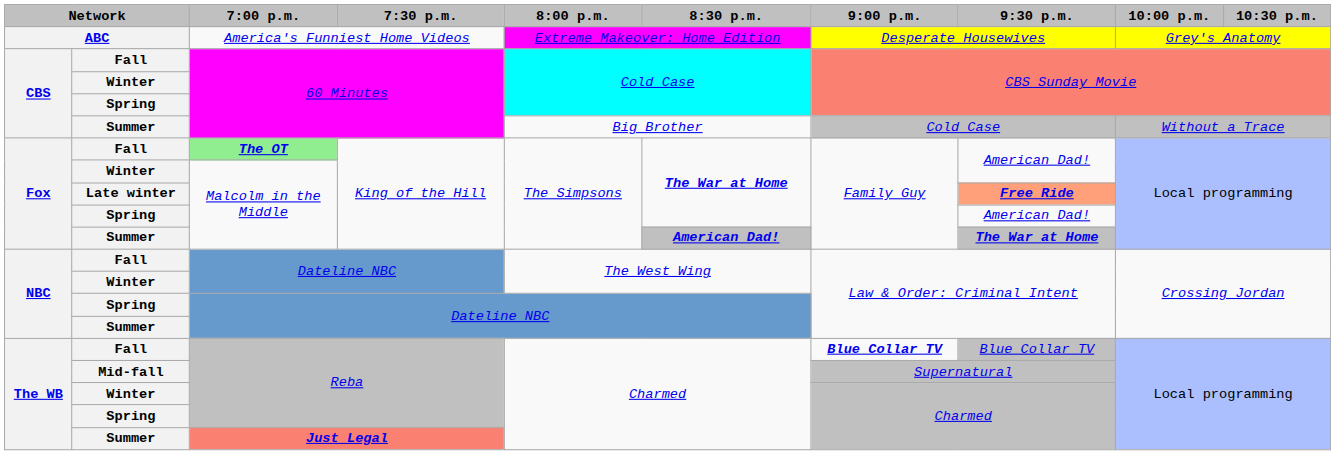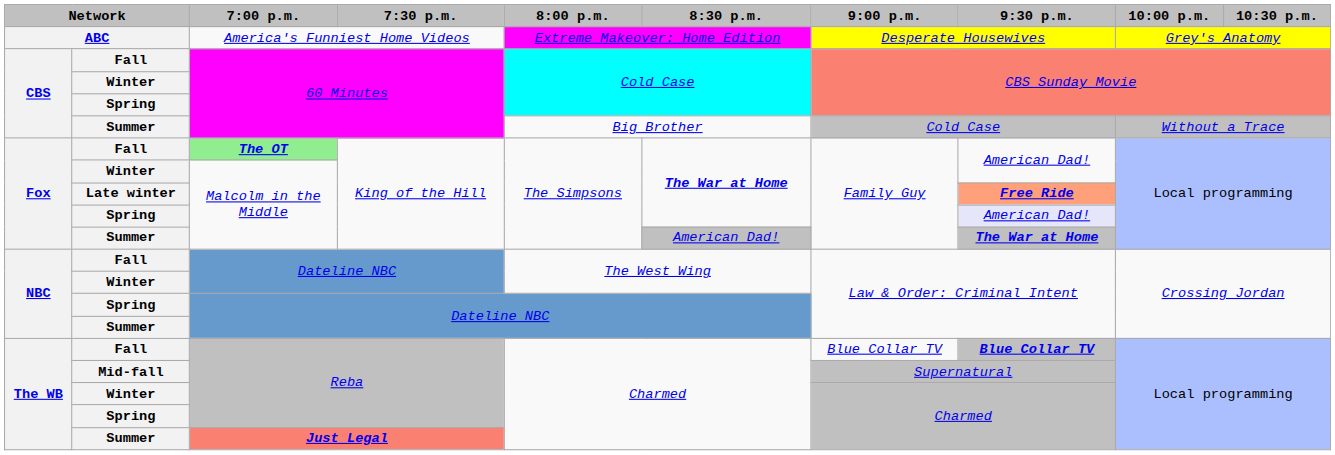Spring / Malcolm in the Middle | 9:30 p.m.: no background -> lavender background
Summer / Malcolm in the Middle | 8:30 p.m.: bold -> normal
Fall / Reba | 9:00 p.m.: bold -> normal
Fall / Reba | 9:30 p.m.: normal -> bold
